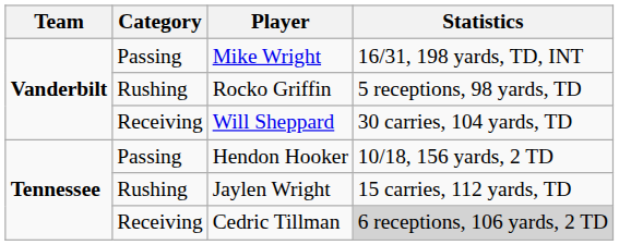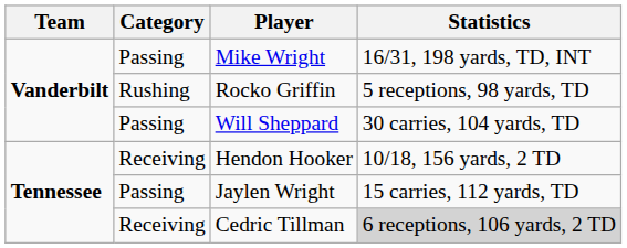Will Sheppard | Category: Receiving -> Passing
Hendon Hooker | Category: Passing -> Receiving
Jaylen Wright | Category: Rushing -> Passing
